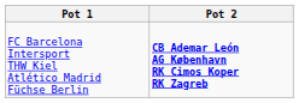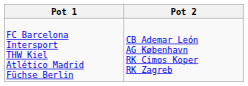row 2 | Pot 2: bold -> normal
